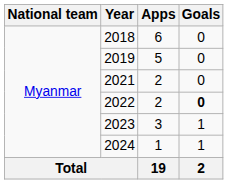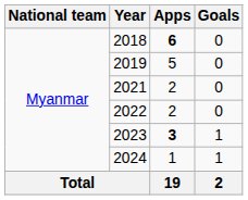2018 | Apps: normal -> bold
2022 | Goals: bold -> normal
2023 | Apps: normal -> bold
